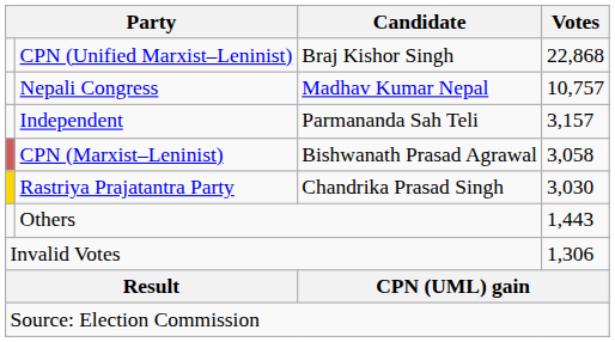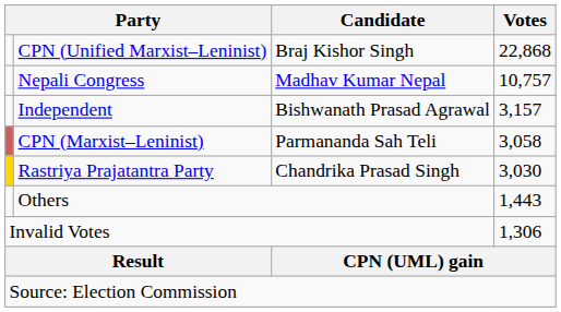Independent | Candidate: Parmananda Sah Teli -> Bishwanath Prasad Agrawal
CPN (Marxist–Leninist) | Candidate: Bishwanath Prasad Agrawal -> Parmananda Sah Teli
